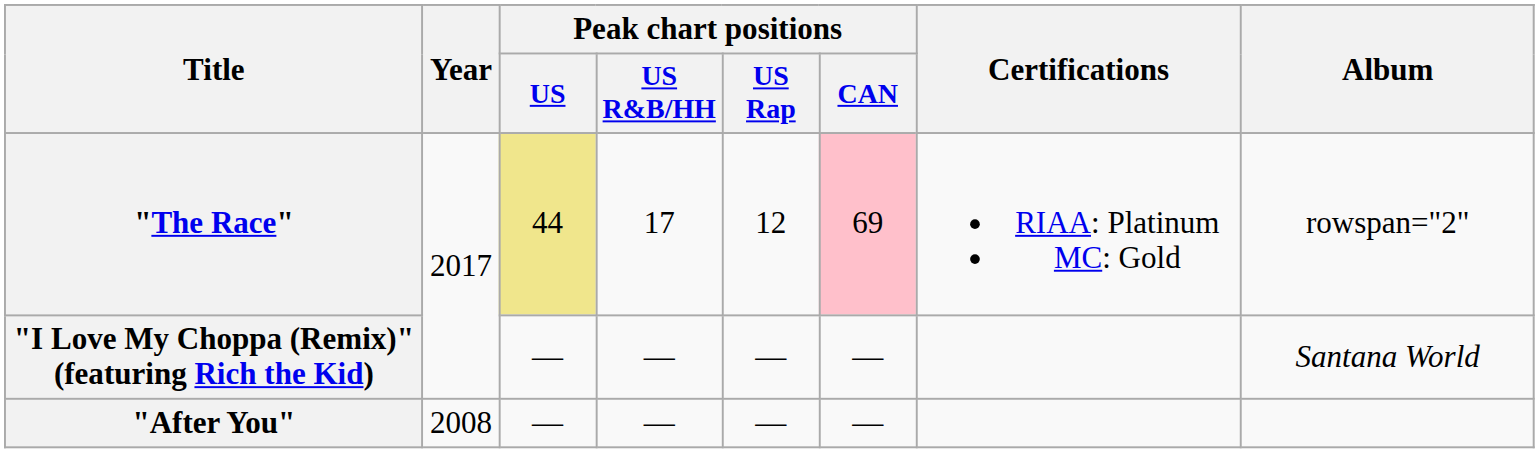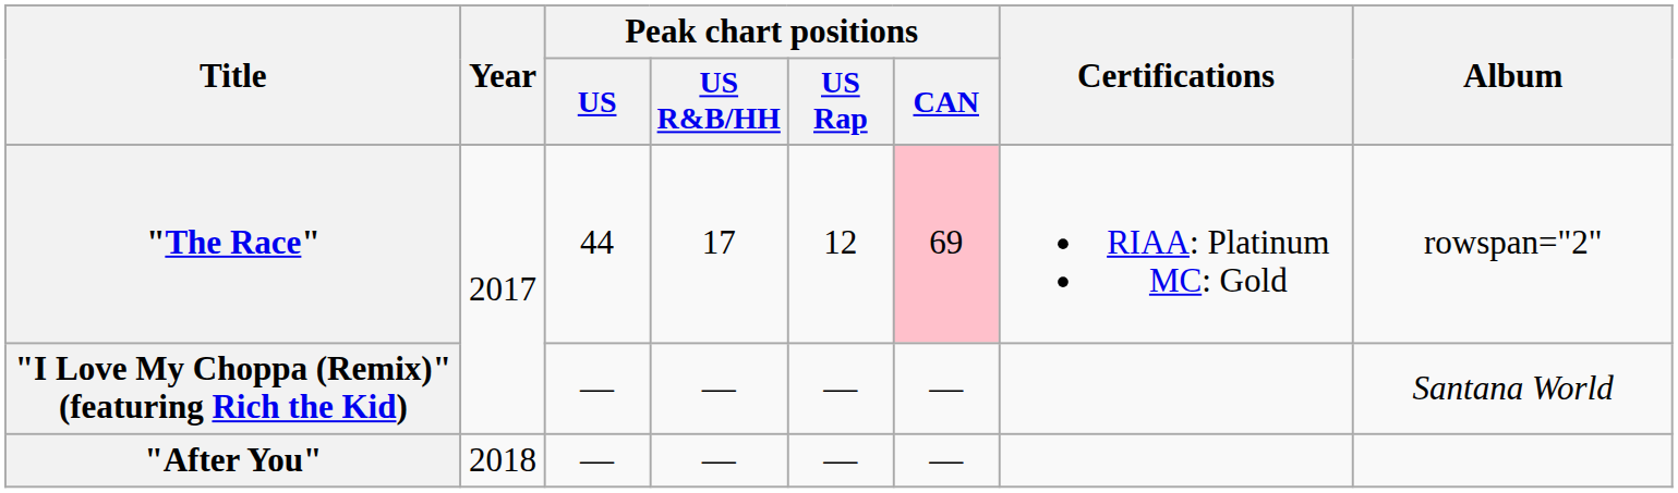"The Race" | Peak chart positions / US: khaki background -> no background
"After You" | Year: 2008 -> 2018
